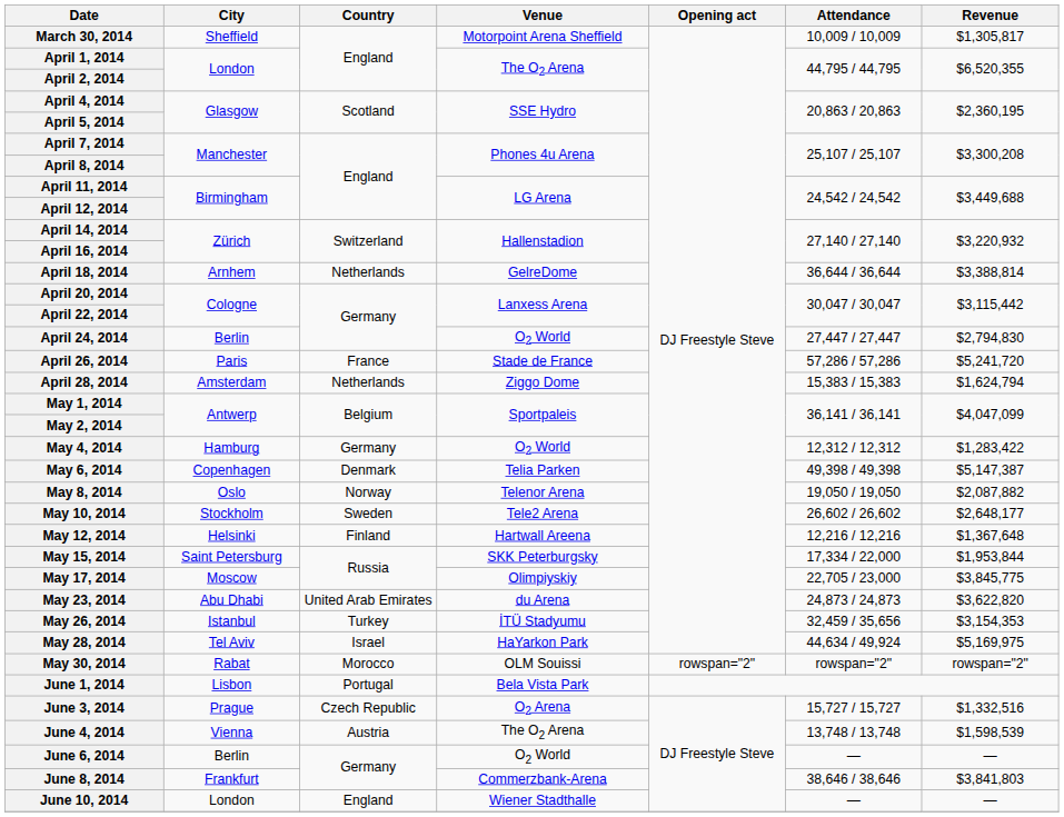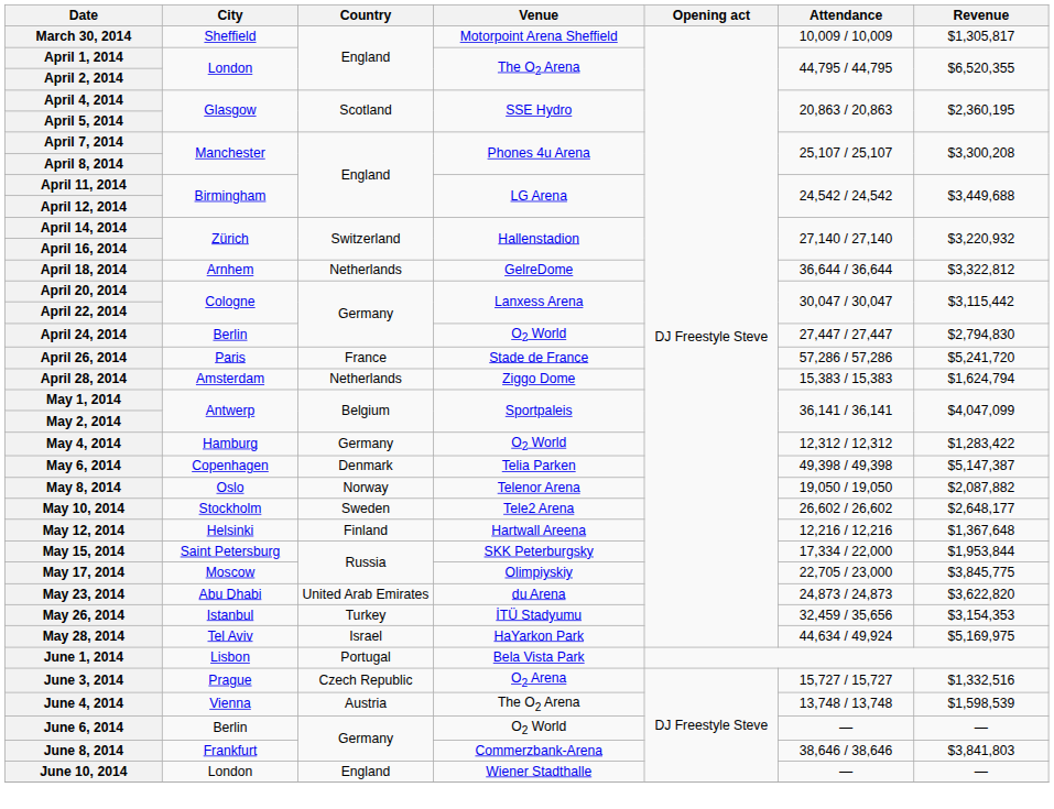April 18, 2014 | Revenue: $3,388,814 -> $3,322,812
- row: May 30, 2014 | Rabat | Morocco | OLM Souissi | rowspan="2" | rowspan="2" | rowspan="2"
